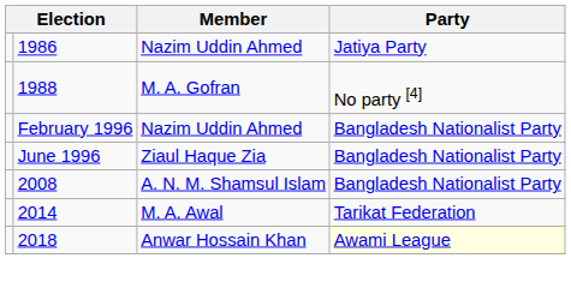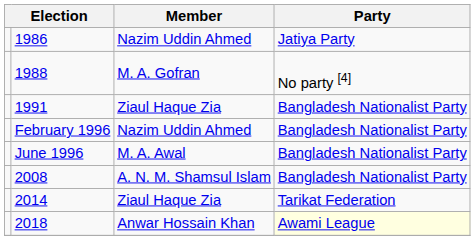+ row: 1991 | Ziaul Haque Zia | Bangladesh Nationalist Party
June 1996 | Member: Ziaul Haque Zia -> M. A. Awal
2014 | Member: M. A. Awal -> Ziaul Haque Zia
